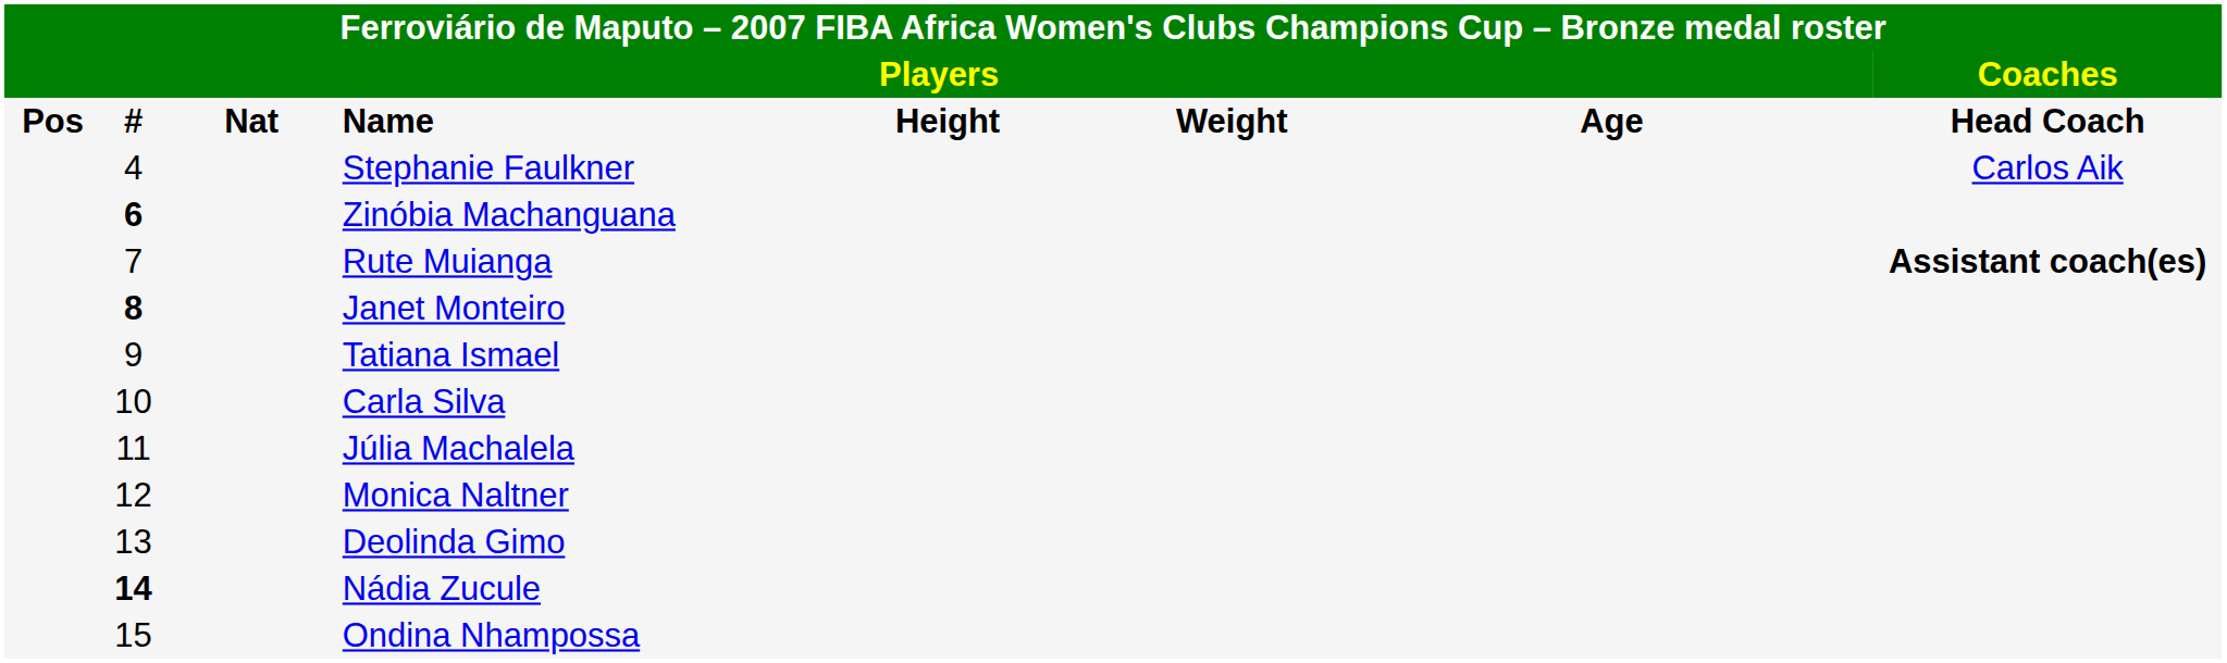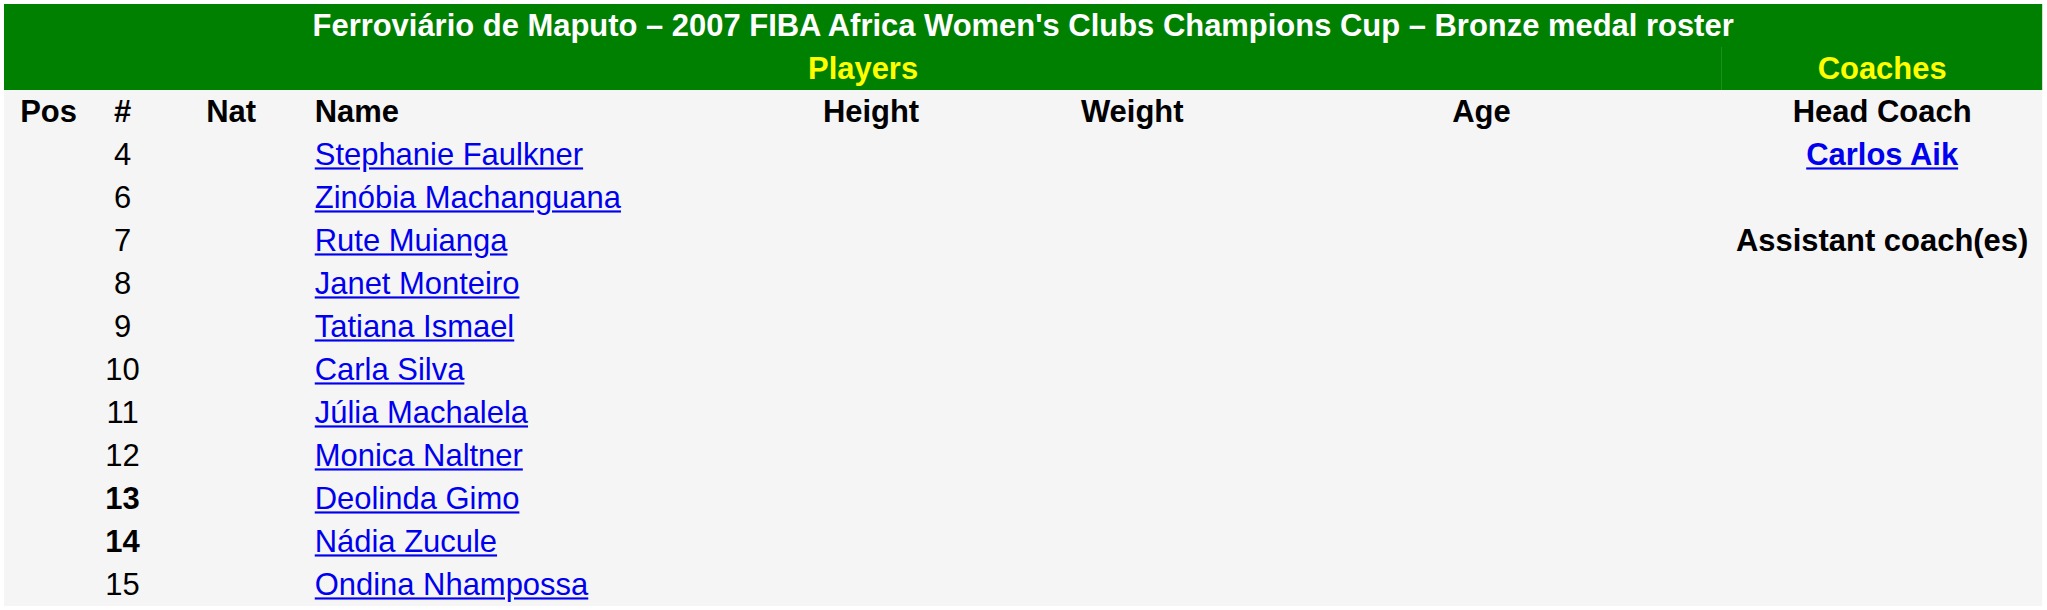Stephanie Faulkner | column 8: normal -> bold
Zinóbia Machanguana | column 2: bold -> normal
Janet Monteiro | column 2: bold -> normal
Deolinda Gimo | column 2: normal -> bold
